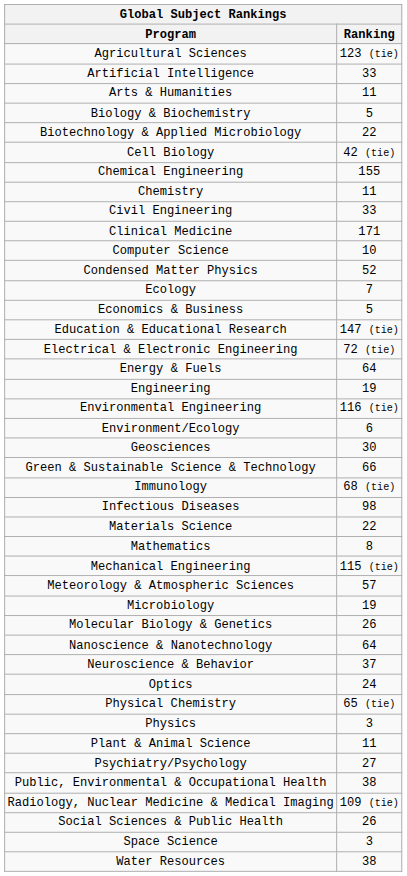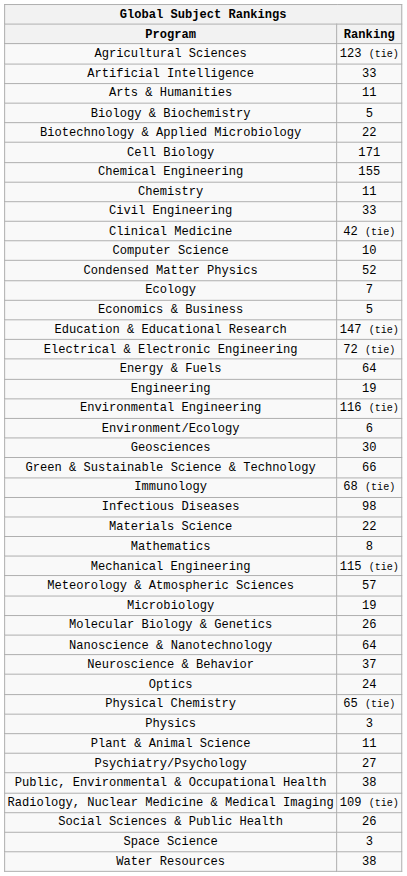Cell Biology | Ranking: 42 (tie) -> 171
Clinical Medicine | Ranking: 171 -> 42 (tie)
